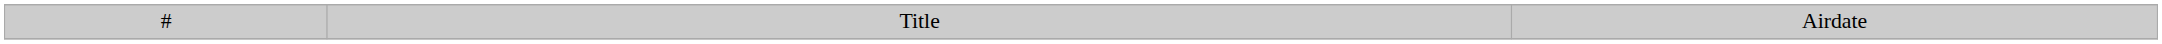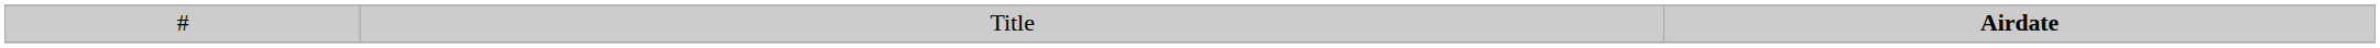Title | column 3: normal -> bold
